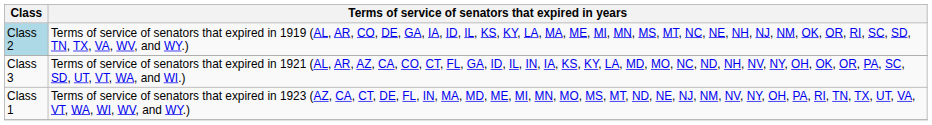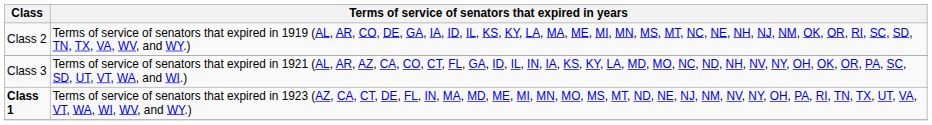Class 2 | Class: lightblue background -> no background
Class 1 | Class: normal -> bold
